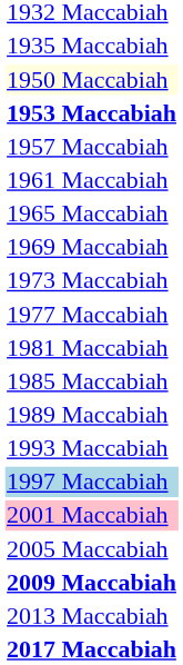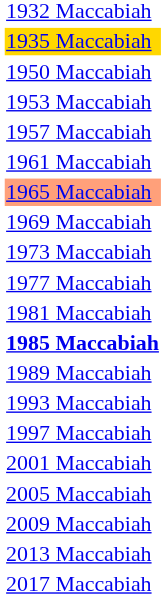1935 Maccabiah | column 1: no background -> gold background
1950 Maccabiah | column 1: lightyellow background -> no background
1953 Maccabiah | column 1: bold -> normal
1965 Maccabiah | column 1: no background -> lightsalmon background
1985 Maccabiah | column 1: normal -> bold
1997 Maccabiah | column 1: lightblue background -> no background
2001 Maccabiah | column 1: pink background -> no background
2009 Maccabiah | column 1: bold -> normal
2017 Maccabiah | column 1: bold -> normal
